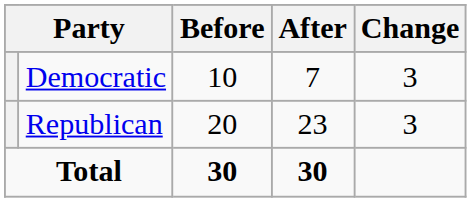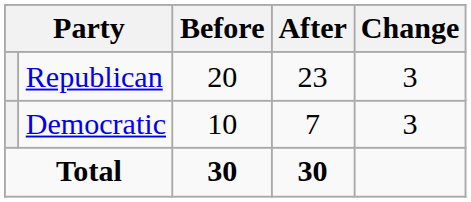rows swapped: Republican <-> Democratic
